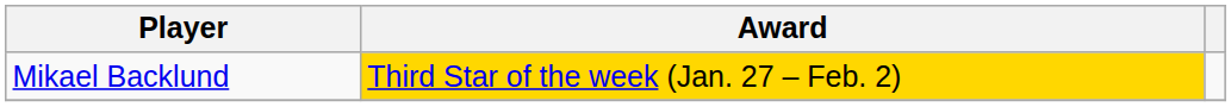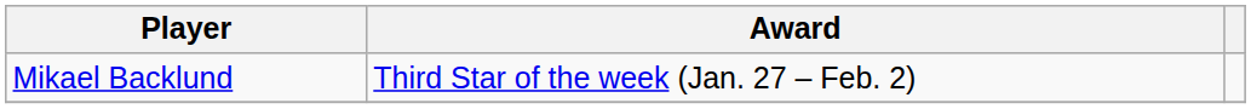Mikael Backlund | Award: gold background -> no background
